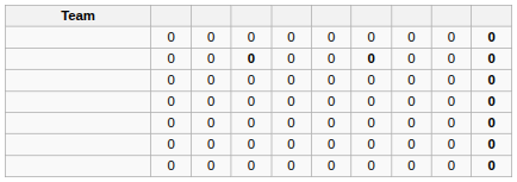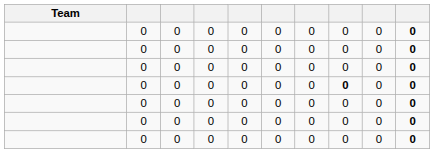row 3 | column 4: bold -> normal
row 3 | column 7: bold -> normal
row 5 | column 8: normal -> bold
